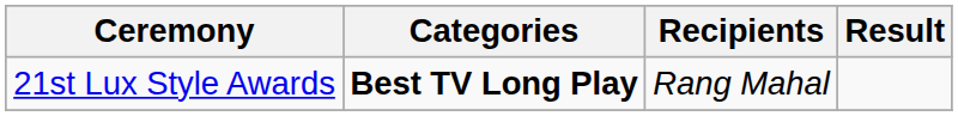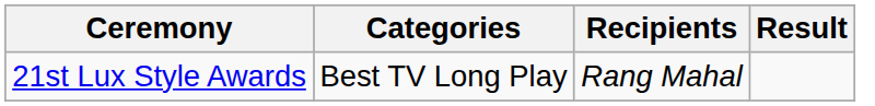21st Lux Style Awards | Categories: bold -> normal
